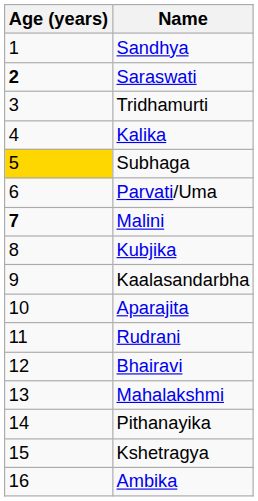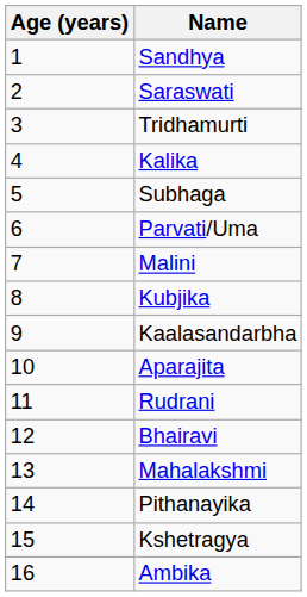Saraswati | Age (years): bold -> normal
Subhaga | Age (years): gold background -> no background
Malini | Age (years): bold -> normal
